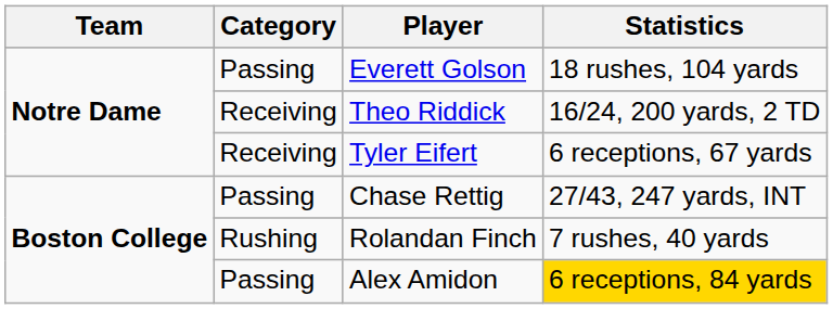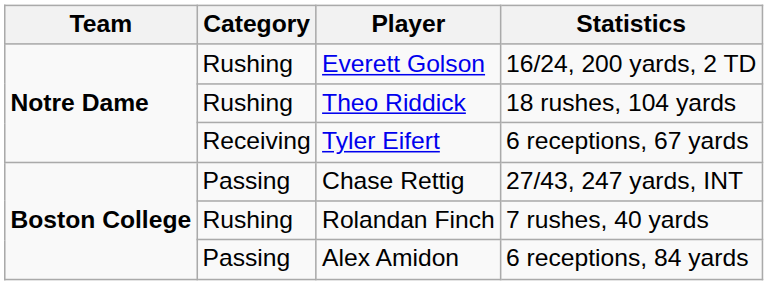Everett Golson | Category: Passing -> Rushing
Everett Golson | Statistics: 18 rushes, 104 yards -> 16/24, 200 yards, 2 TD
Theo Riddick | Category: Receiving -> Rushing
Theo Riddick | Statistics: 16/24, 200 yards, 2 TD -> 18 rushes, 104 yards
Alex Amidon | Statistics: gold background -> no background
